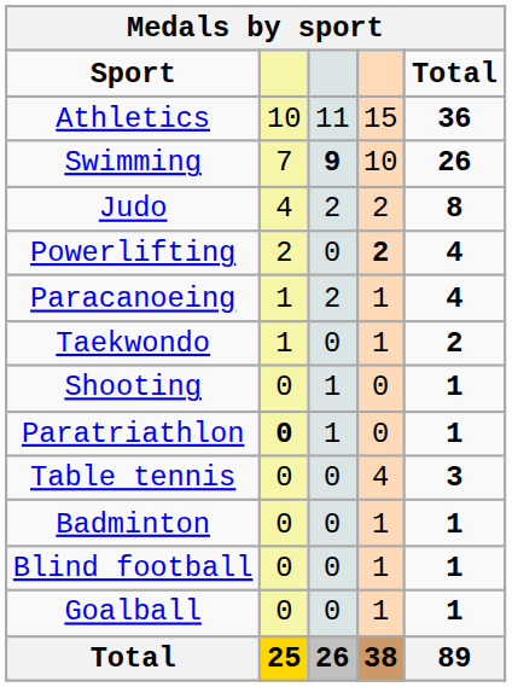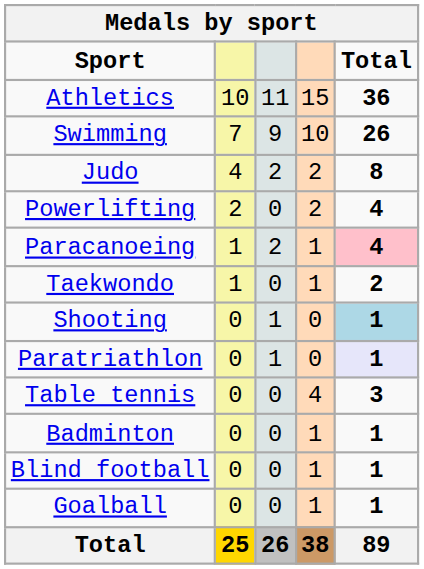Swimming | column 3: bold -> normal
Powerlifting | column 4: bold -> normal
Paracanoeing | Total: no background -> pink background
Shooting | Total: no background -> lightblue background
Paratriathlon | column 2: bold -> normal
Paratriathlon | Total: no background -> lavender background
